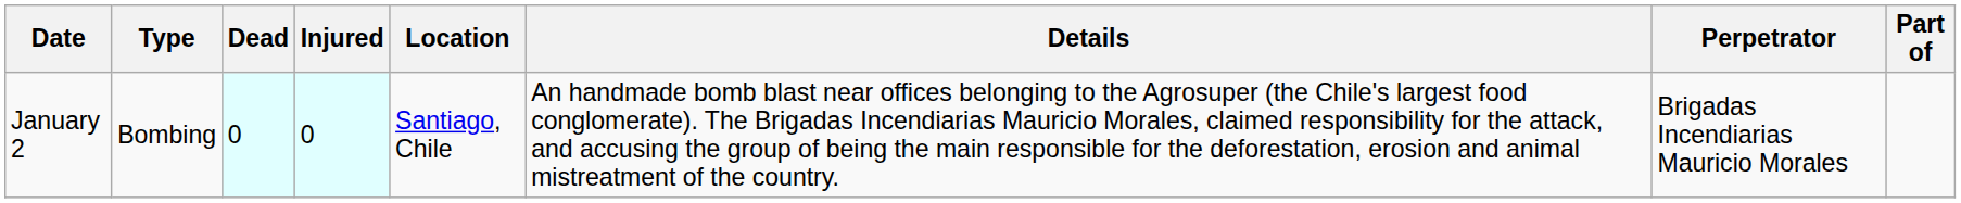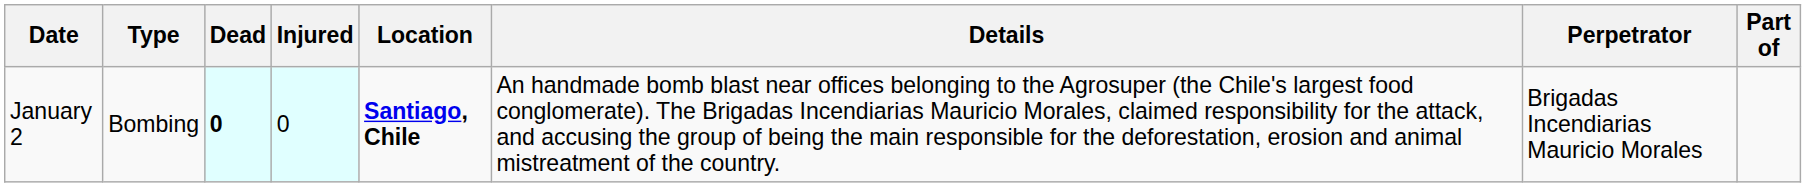January 2 | Dead: normal -> bold
January 2 | Location: normal -> bold
